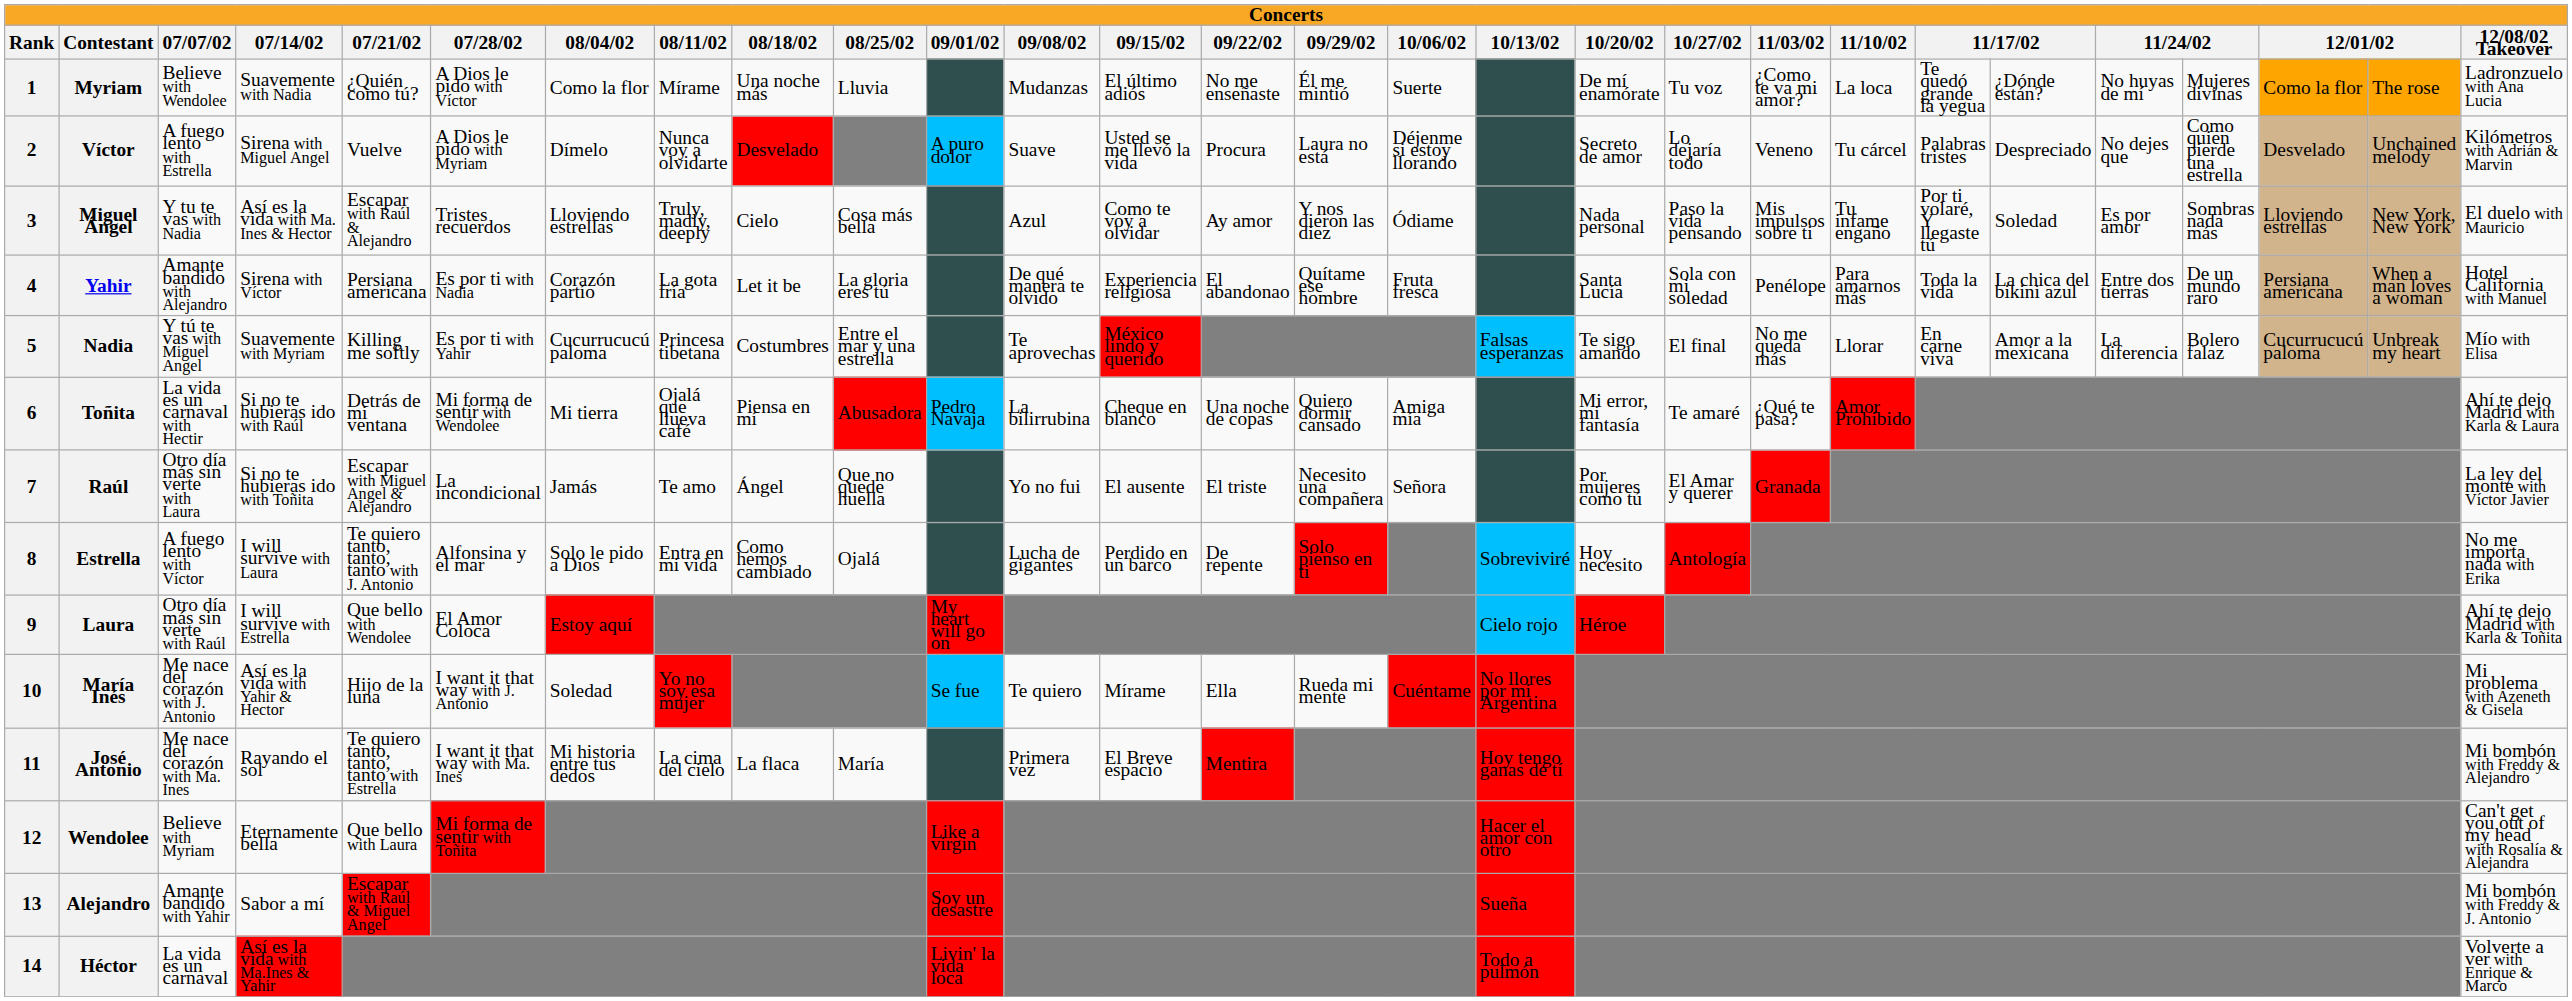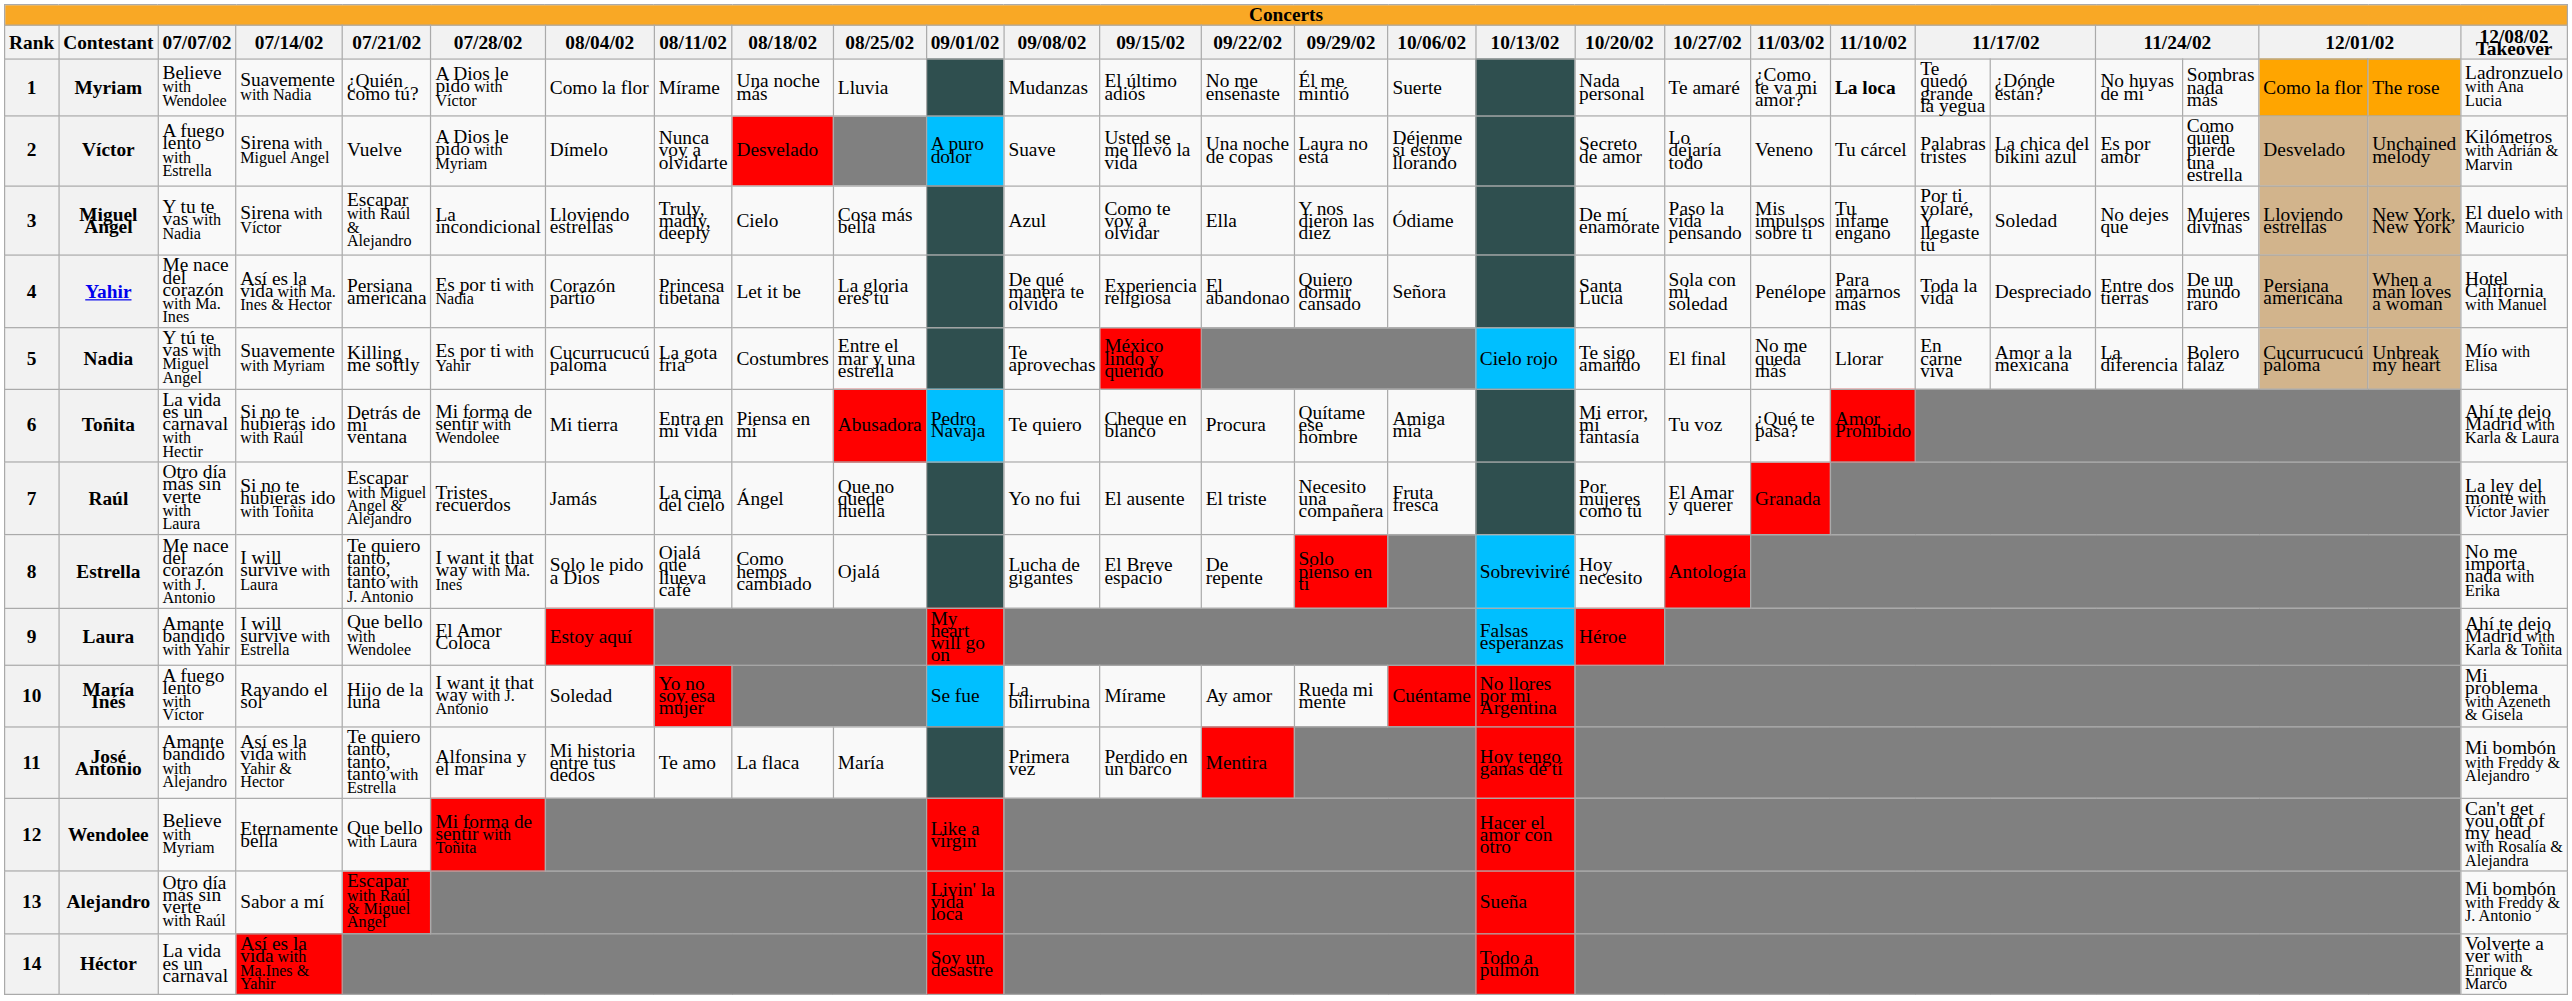Myriam | 10/20/02: De mí enamórate -> Nada personal
Myriam | 10/27/02: Tu voz -> Te amaré
Myriam | 11/10/02: normal -> bold
Myriam | column 25: Mujeres divinas -> Sombras nada más
Víctor | 09/22/02: Procura -> Una noche de copas
Víctor | column 23: Despreciado -> La chica del bikini azul
Víctor | column 24: No dejes que -> Es por amor
Miguel Ángel | 07/14/02: Así es la vida with Ma. Ines & Hector -> Sirena with Víctor
Miguel Ángel | 07/28/02: Tristes recuerdos -> La incondicional
Miguel Ángel | 09/22/02: Ay amor -> Ella
Miguel Ángel | 10/20/02: Nada personal -> De mí enamórate
Miguel Ángel | column 24: Es por amor -> No dejes que
Miguel Ángel | column 25: Sombras nada más -> Mujeres divinas
Yahir | 07/07/02: Amante bandido with Alejandro -> Me nace del corazón with Ma. Ines
Yahir | 07/14/02: Sirena with Víctor -> Así es la vida with Ma. Ines & Hector
Yahir | 08/11/02: La gota fría -> Princesa tibetana
Yahir | 09/29/02: Quítame ese hombre -> Quiero dormir cansado
Yahir | 10/06/02: Fruta fresca -> Señora
Yahir | column 23: La chica del bikini azul -> Despreciado
Nadia | 08/11/02: Princesa tibetana -> La gota fría
Nadia | 10/13/02: Falsas esperanzas -> Cielo rojo
Toñita | 08/11/02: Ojalá que llueva café -> Entra en mi vida
Toñita | 09/08/02: La bilirrubina -> Te quiero
Toñita | 09/22/02: Una noche de copas -> Procura
Toñita | 09/29/02: Quiero dormir cansado -> Quítame ese hombre
Toñita | 10/27/02: Te amaré -> Tu voz
Raúl | 07/28/02: La incondicional -> Tristes recuerdos
Raúl | 08/11/02: Te amo -> La cima del cielo
Raúl | 10/06/02: Señora -> Fruta fresca
Estrella | 07/07/02: A fuego lento with Víctor -> Me nace del corazón with J. Antonio
Estrella | 07/28/02: Alfonsina y el mar -> I want it that way with Ma. Ines
Estrella | 08/11/02: Entra en mi vida -> Ojalá que llueva café
Estrella | 09/15/02: Perdido en un barco -> El Breve espacio
Laura | 07/07/02: Otro día más sin verte with Raúl -> Amante bandido with Yahir
Laura | 10/13/02: Cielo rojo -> Falsas esperanzas
María Inés | 07/07/02: Me nace del corazón with J. Antonio -> A fuego lento with Víctor
María Inés | 07/14/02: Así es la vida with Yahir & Hector -> Rayando el sol
María Inés | 09/08/02: Te quiero -> La bilirrubina
María Inés | 09/22/02: Ella -> Ay amor
José Antonio | 07/07/02: Me nace del corazón with Ma. Ines -> Amante bandido with Alejandro
José Antonio | 07/14/02: Rayando el sol -> Así es la vida with Yahir & Hector
José Antonio | 07/28/02: I want it that way with Ma. Ines -> Alfonsina y el mar
José Antonio | 08/11/02: La cima del cielo -> Te amo
José Antonio | 09/15/02: El Breve espacio -> Perdido en un barco
Alejandro | 07/07/02: Amante bandido with Yahir -> Otro día más sin verte with Raúl
Alejandro | 09/01/02: Soy un desastre -> Livin' la vida loca
Héctor | 09/01/02: Livin' la vida loca -> Soy un desastre
